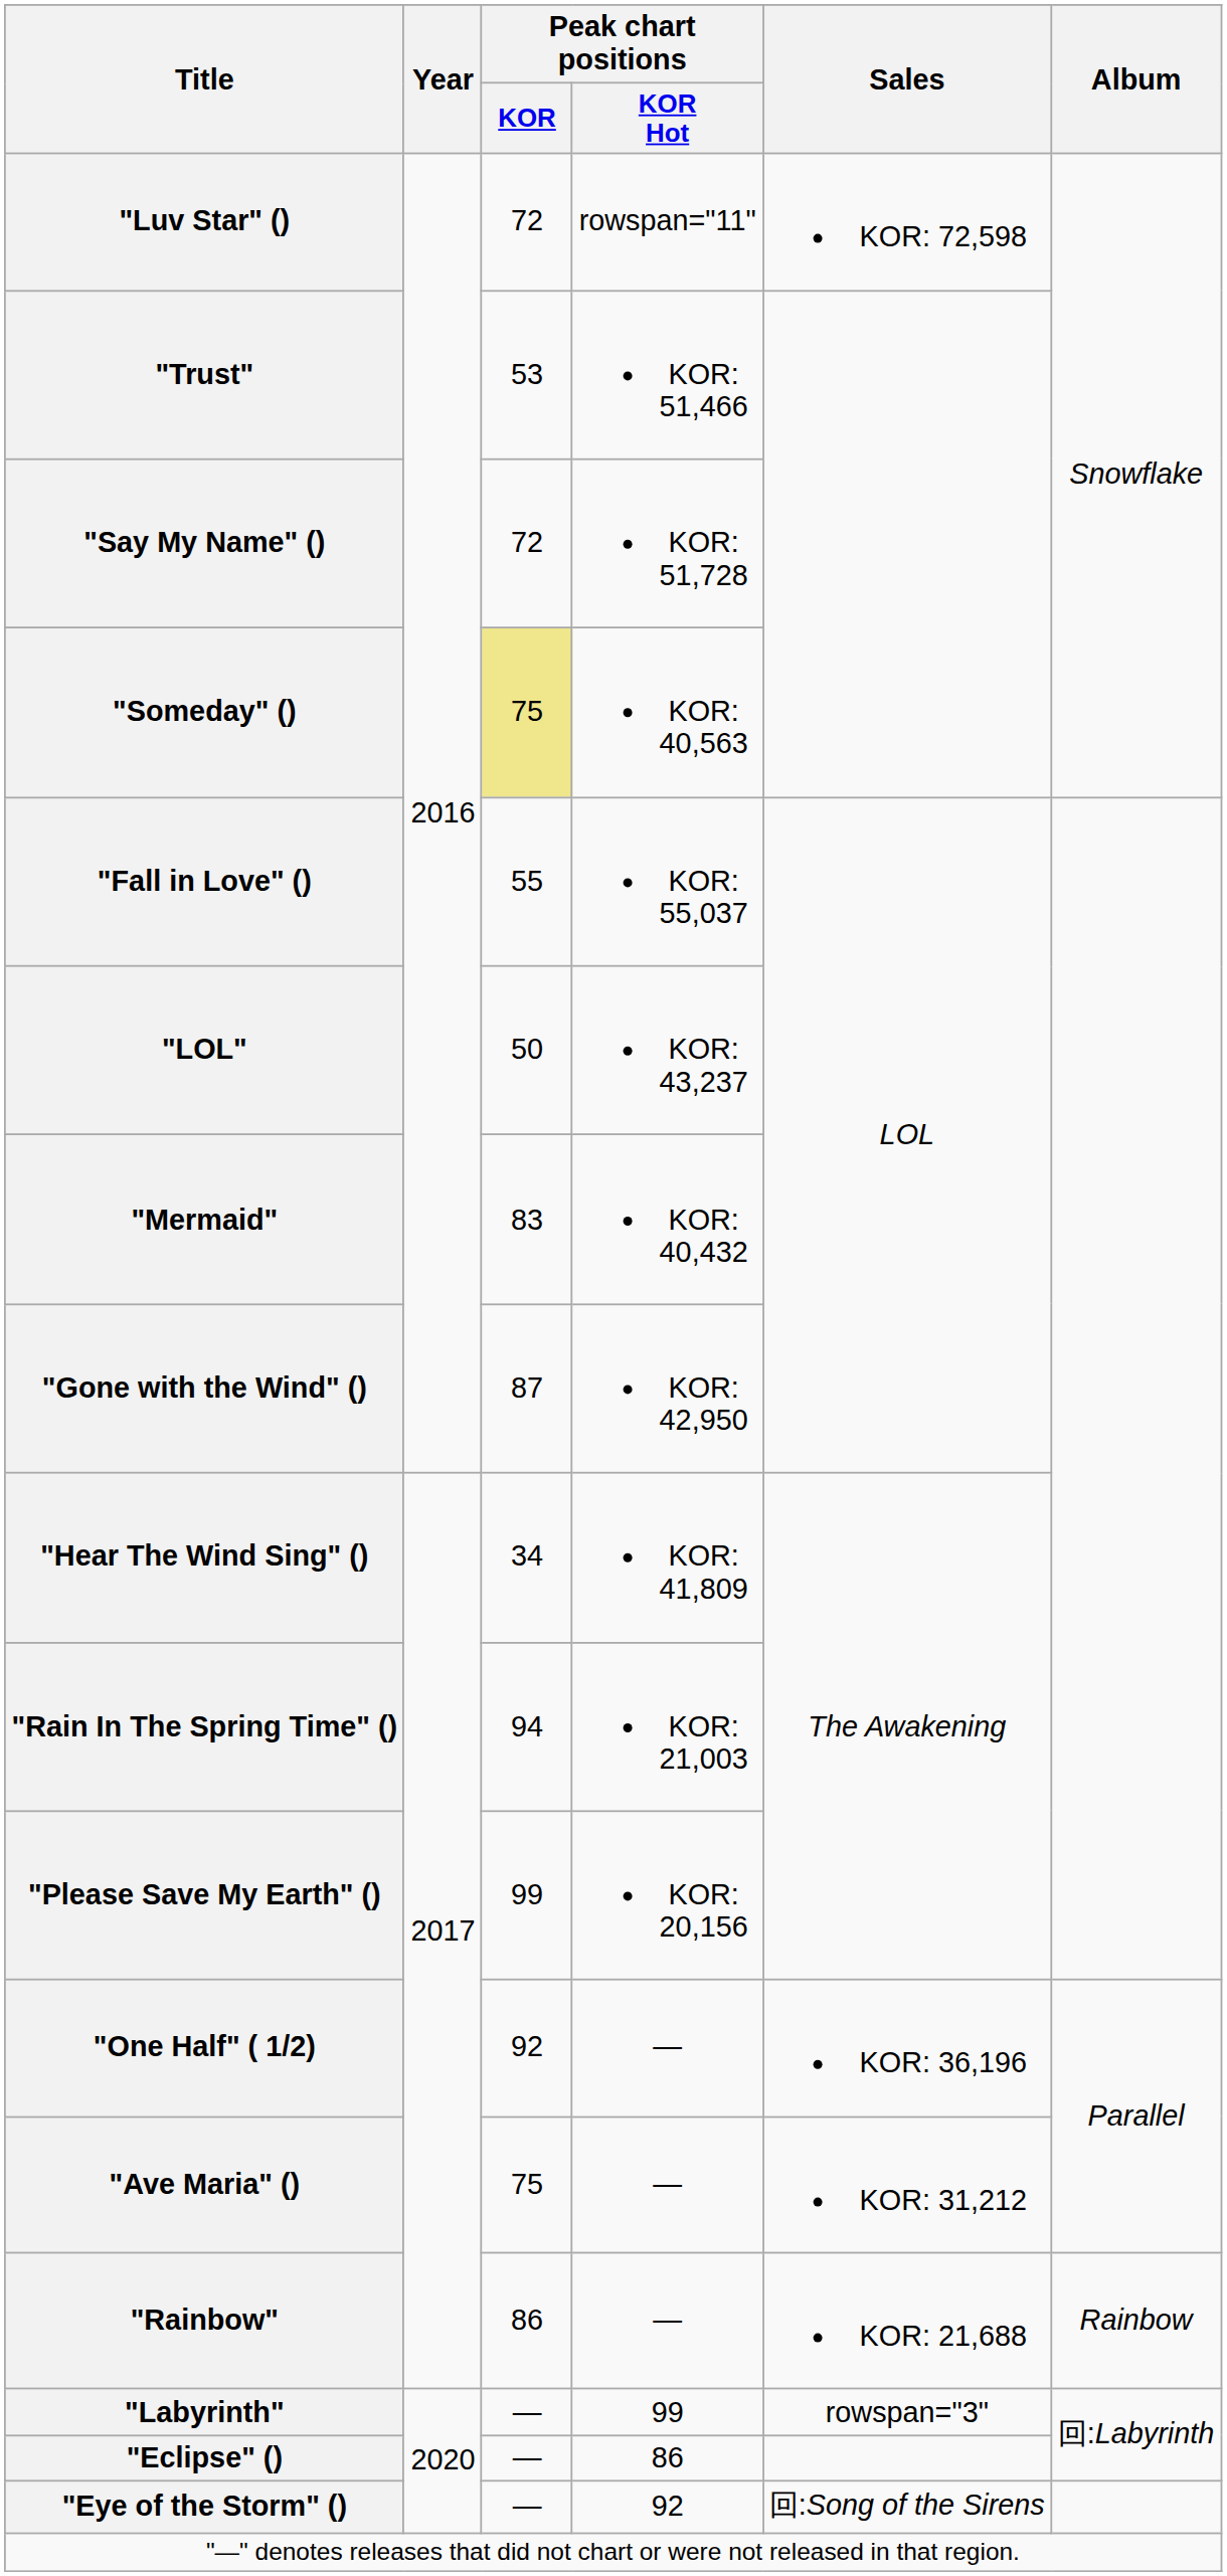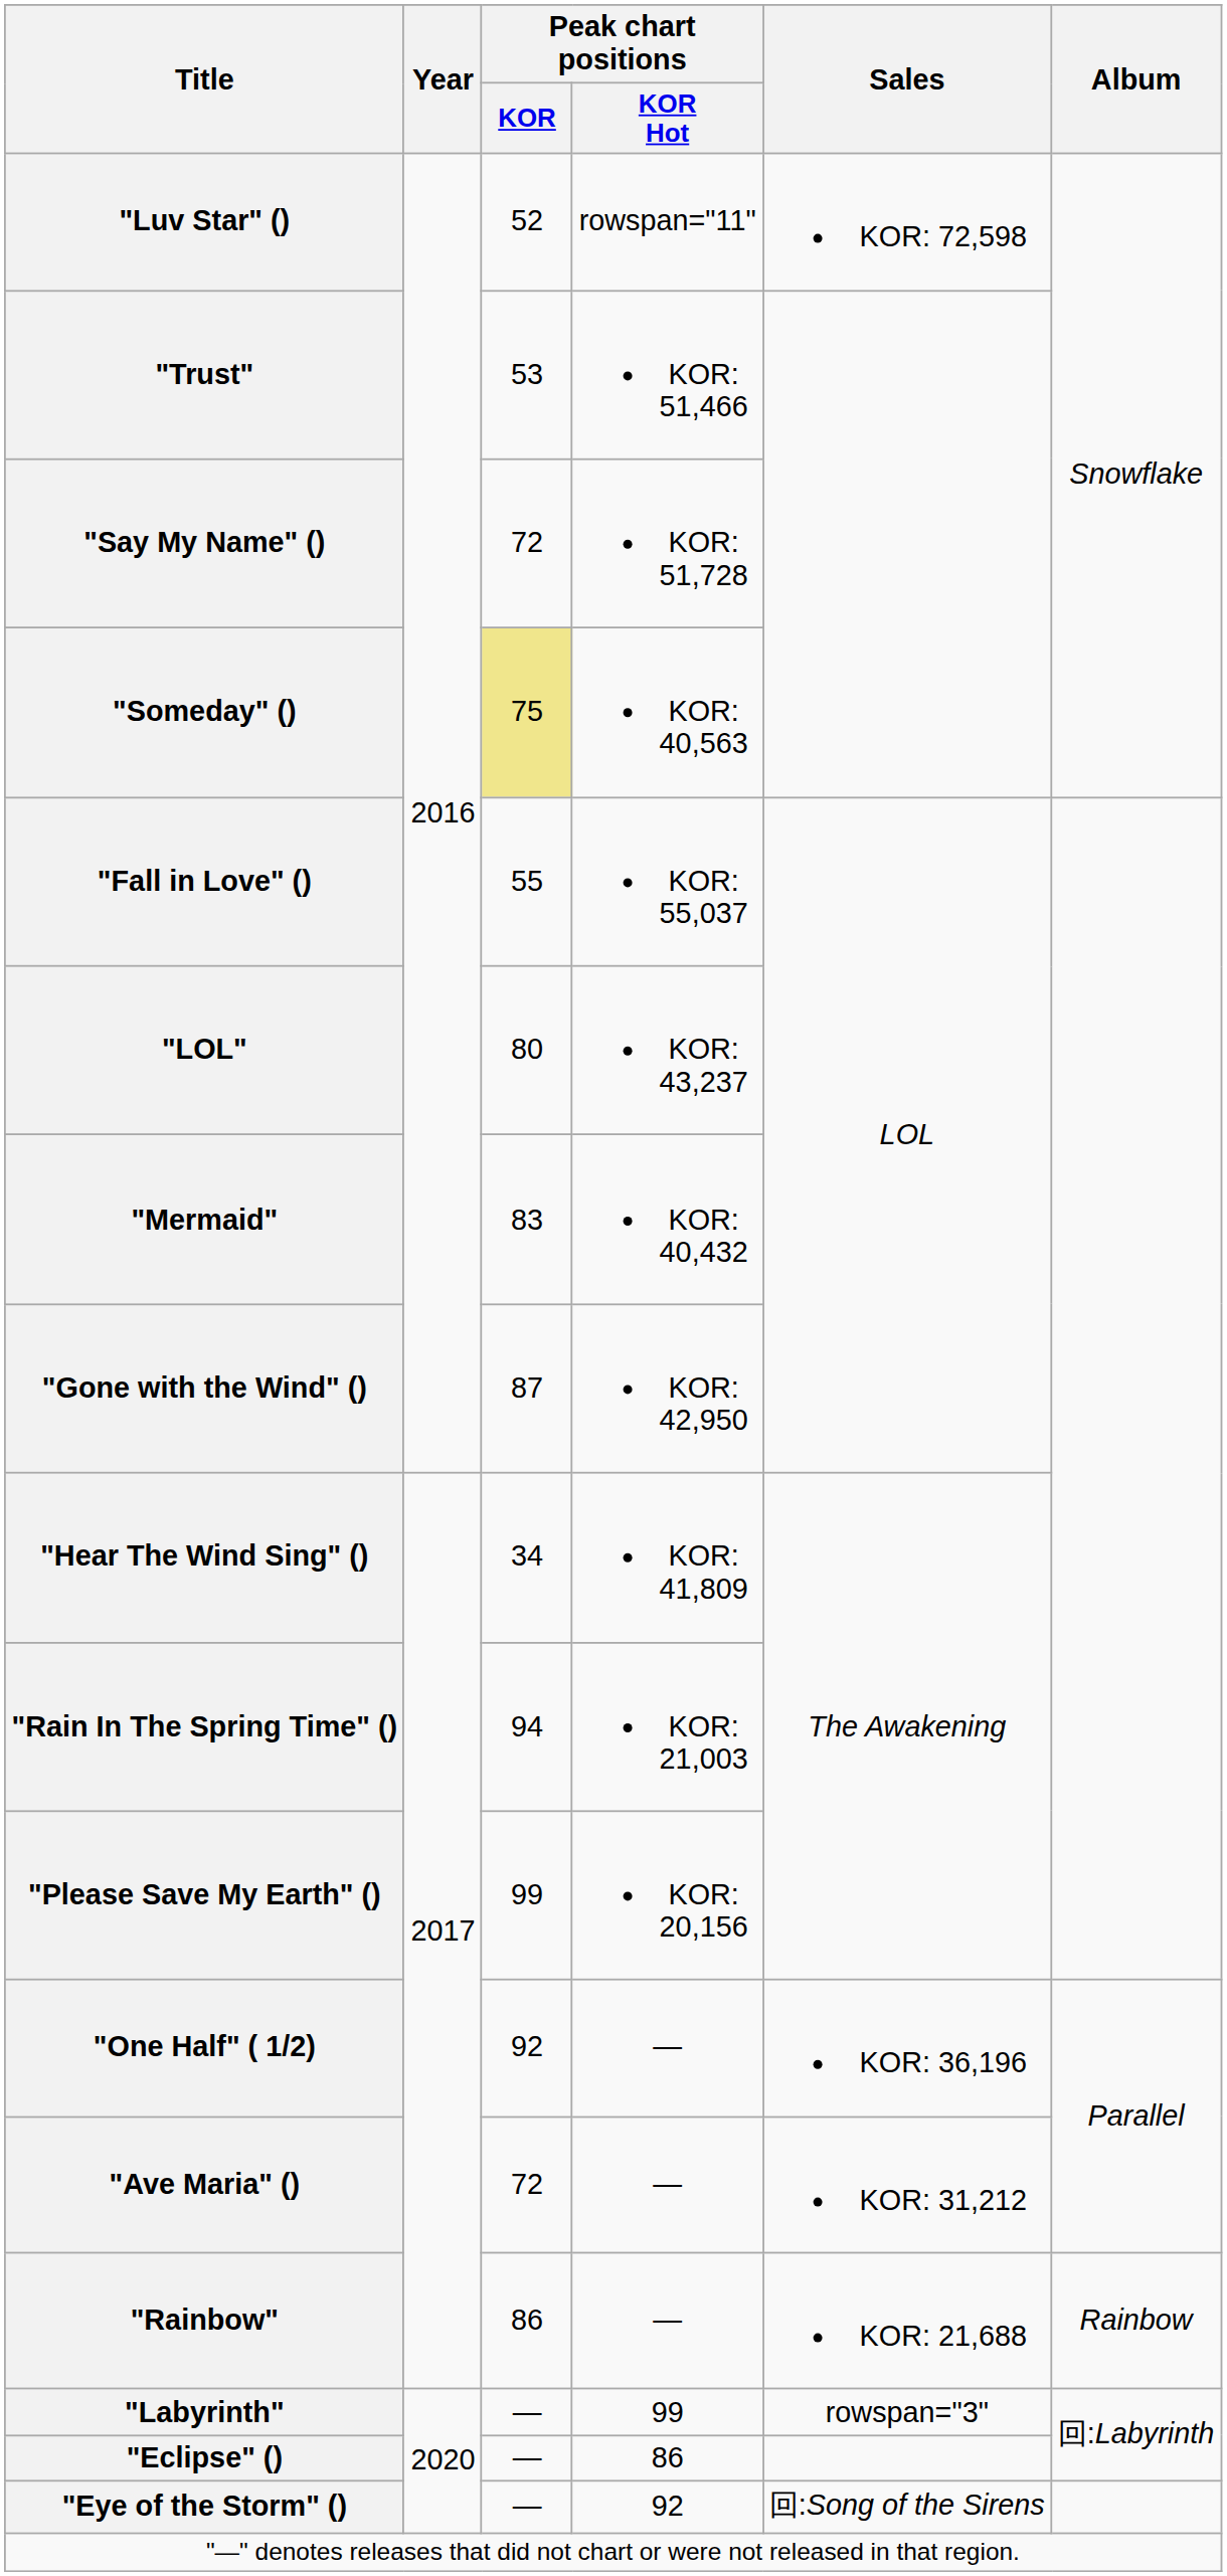"Luv Star" () | Peak chart positions / KOR: 72 -> 52
"LOL" | Peak chart positions / KOR: 50 -> 80
"Ave Maria" () | Peak chart positions / KOR: 75 -> 72
